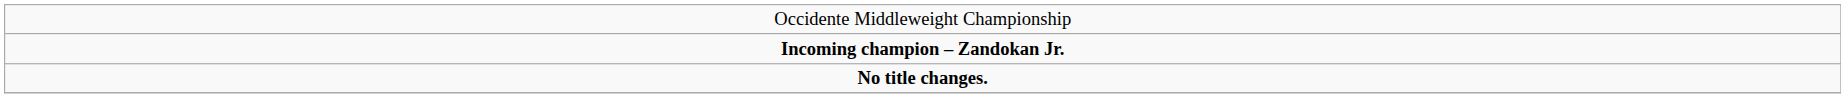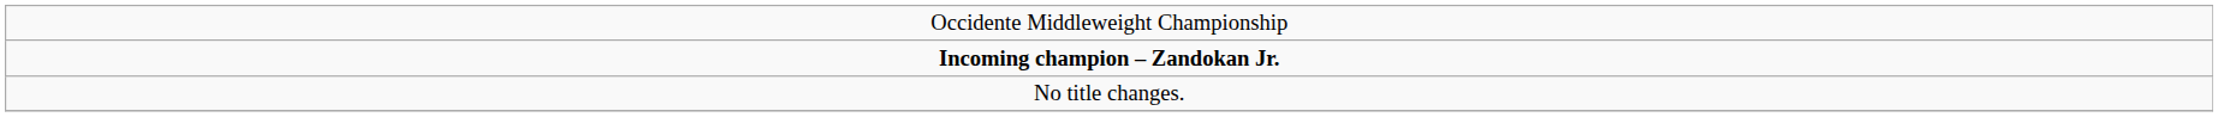No title changes. | column 1: bold -> normal
